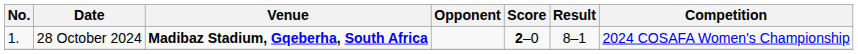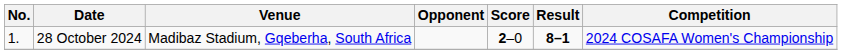28 October 2024 | Venue: bold -> normal
28 October 2024 | Result: normal -> bold
